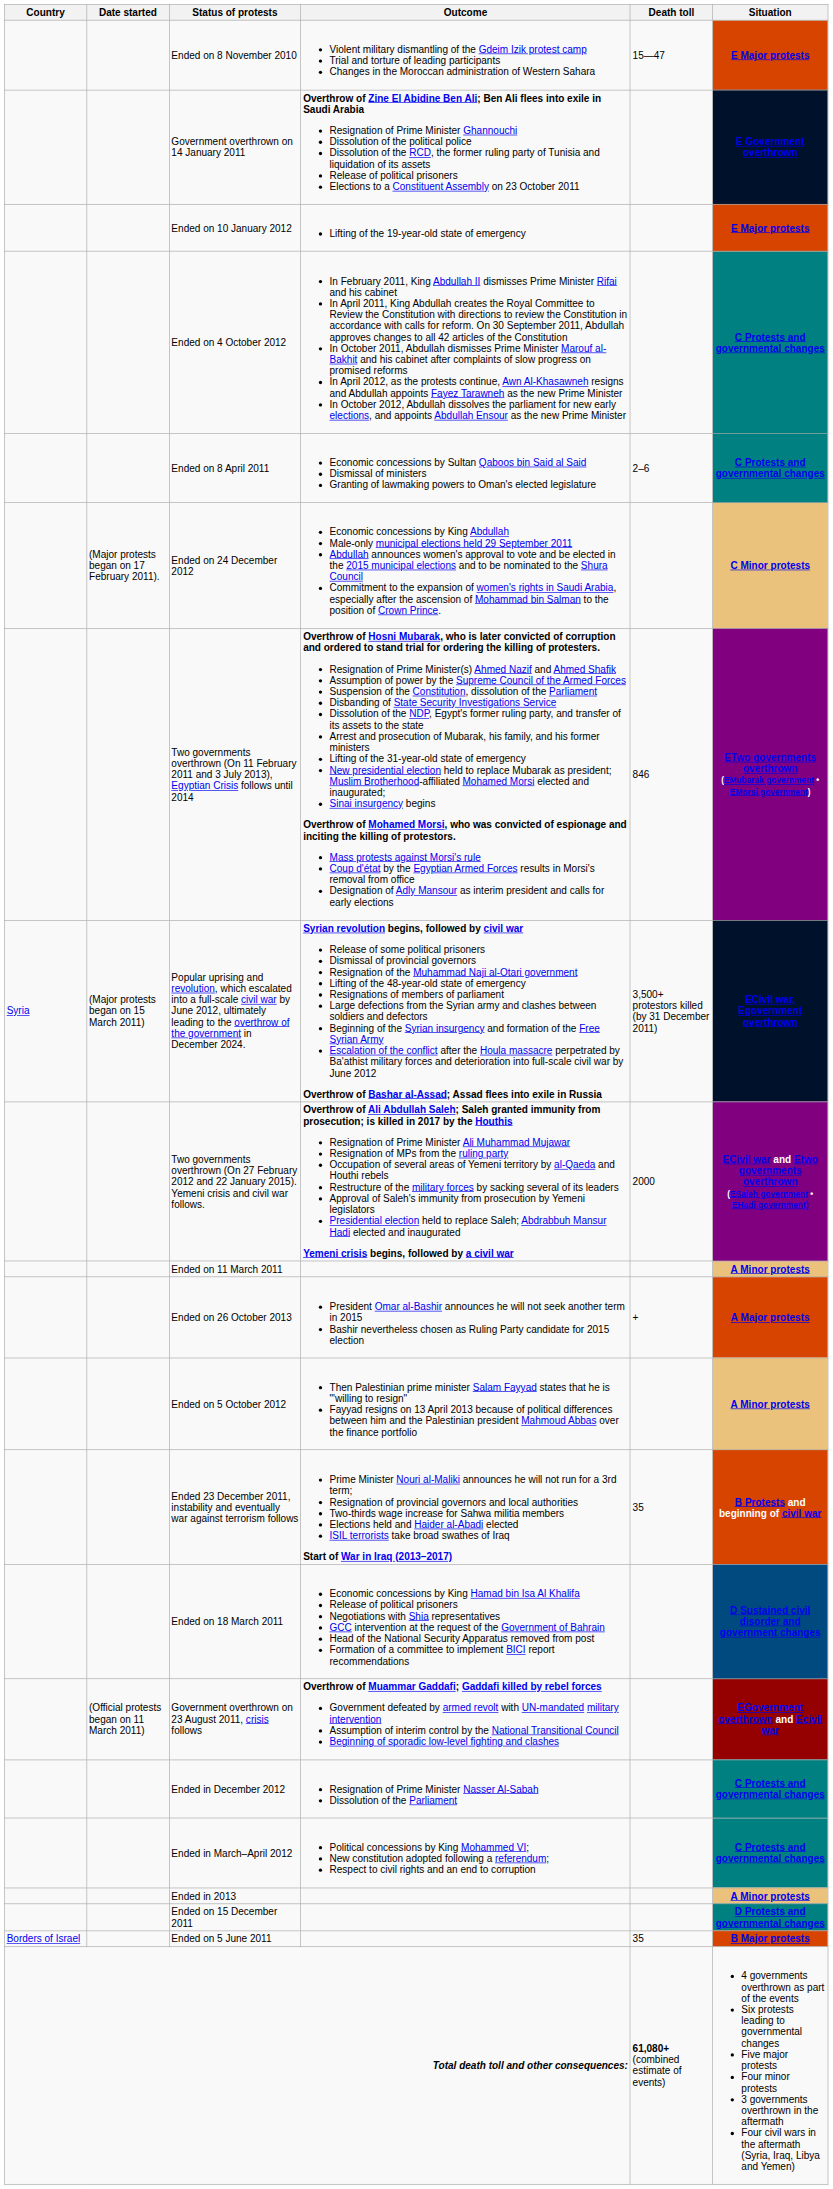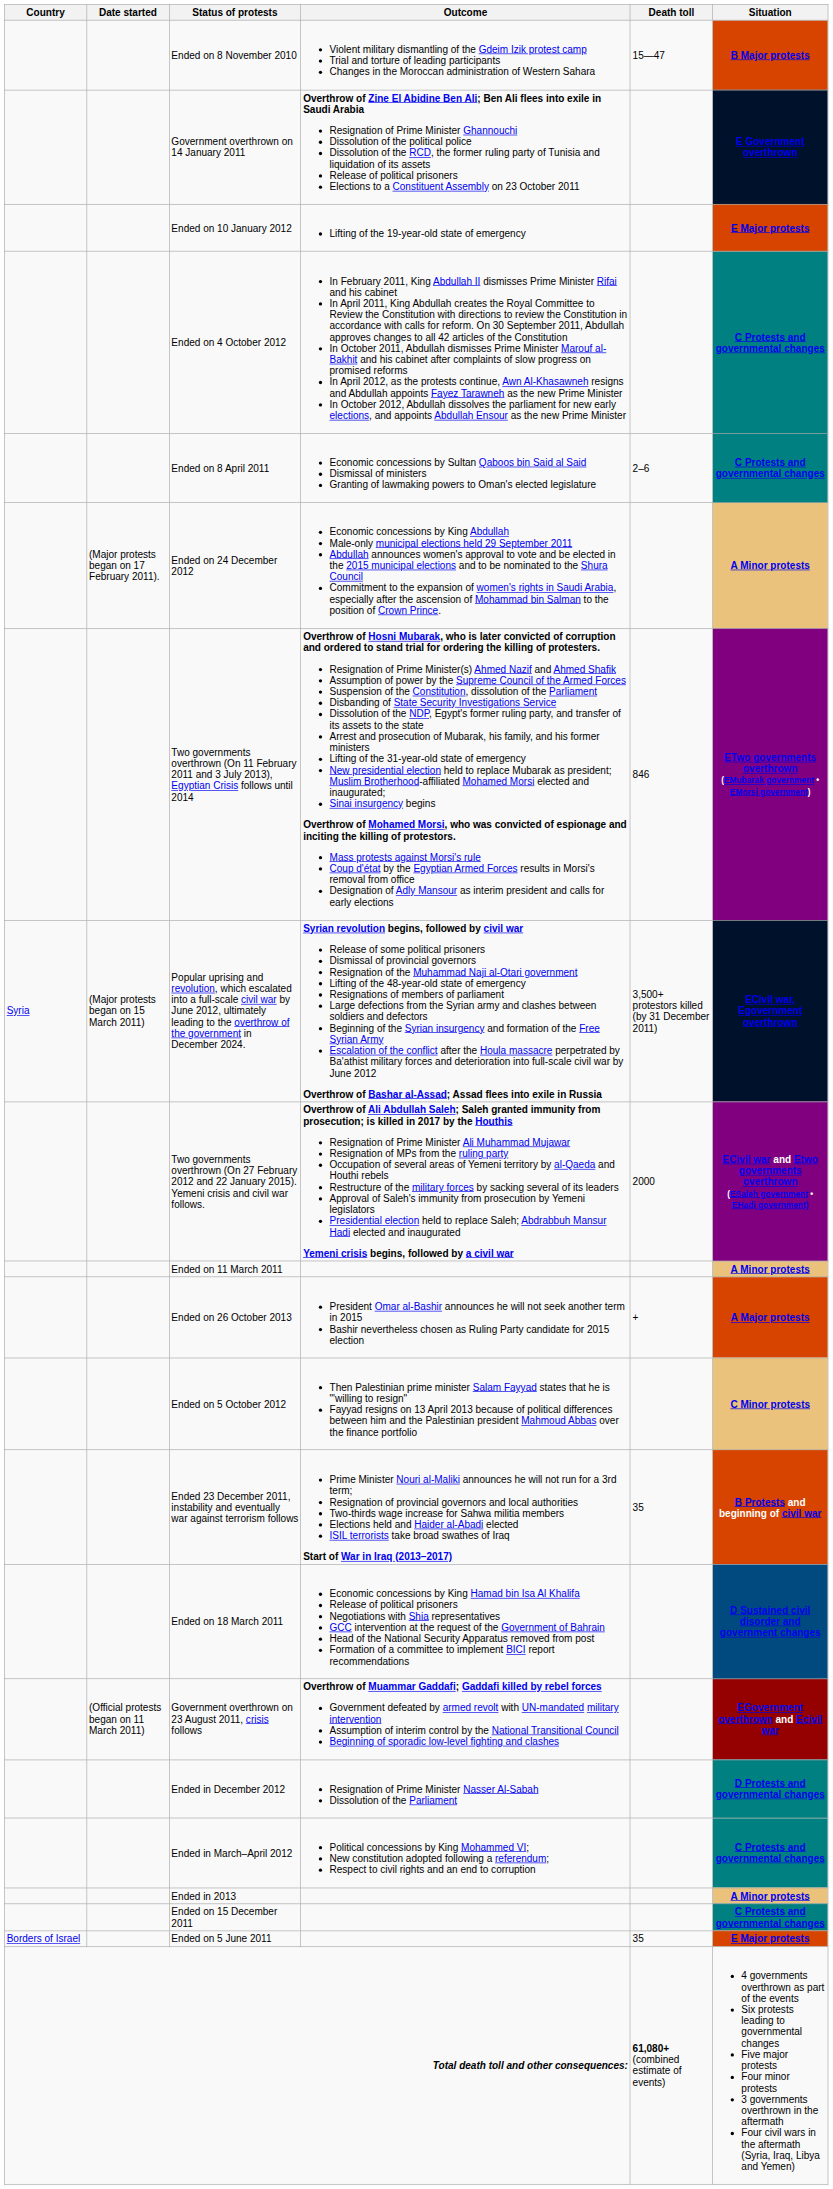Ended on 8 November 2010 | Situation: E Major protests -> B Major protests
Ended on 24 December 2012 | Situation: C Minor protests -> A Minor protests
Ended on 5 October 2012 | Situation: A Minor protests -> C Minor protests
Ended in December 2012 | Situation: C Protests and governmental changes -> D Protests and governmental changes
Ended on 15 December 2011 | Situation: D Protests and governmental changes -> C Protests and governmental changes
Ended on 5 June 2011 | Situation: B Major protests -> E Major protests
